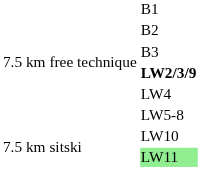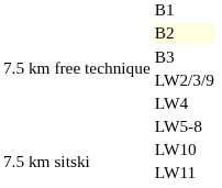B2 | column 2: no background -> lightyellow background
LW2/3/9 | column 2: bold -> normal
LW11 | column 2: lightgreen background -> no background
